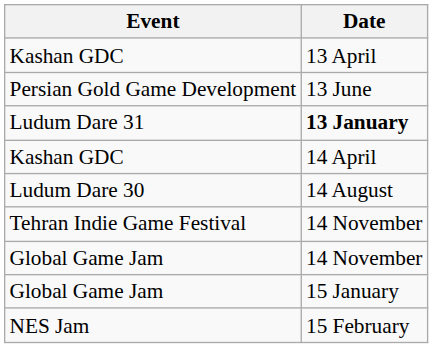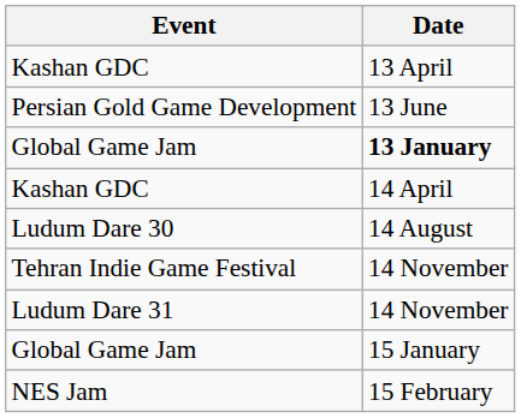row 4 | Event: Ludum Dare 31 -> Global Game Jam
row 8 | Event: Global Game Jam -> Ludum Dare 31
